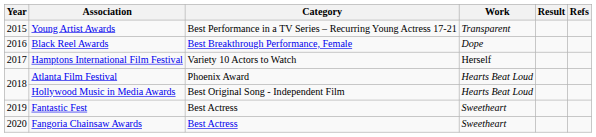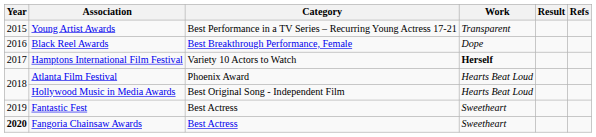Hamptons International Film Festival | Work: normal -> bold
Fangoria Chainsaw Awards | Year: normal -> bold
